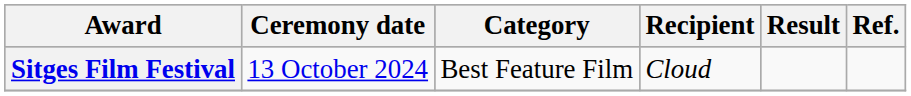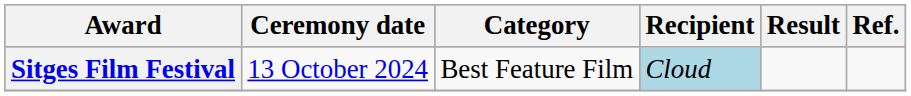Sitges Film Festival | Recipient: no background -> lightblue background
